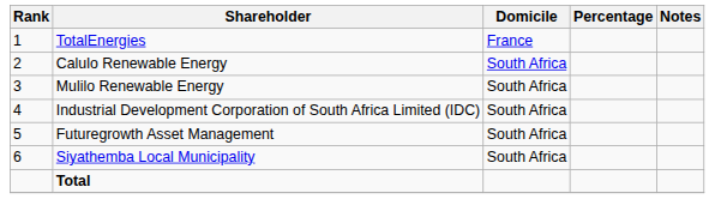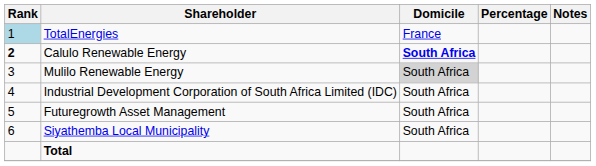TotalEnergies | Rank: no background -> lightblue background
Calulo Renewable Energy | Rank: normal -> bold
Calulo Renewable Energy | Domicile: normal -> bold
Mulilo Renewable Energy | Domicile: no background -> lightgrey background
